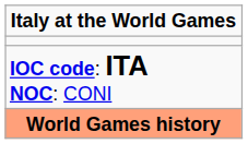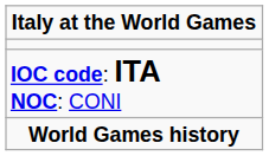row 4 | column 1: lightsalmon background -> no background
